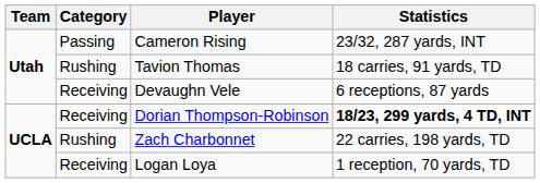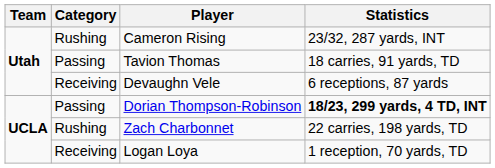Cameron Rising | Category: Passing -> Rushing
Tavion Thomas | Category: Rushing -> Passing
Dorian Thompson-Robinson | Category: Receiving -> Passing
